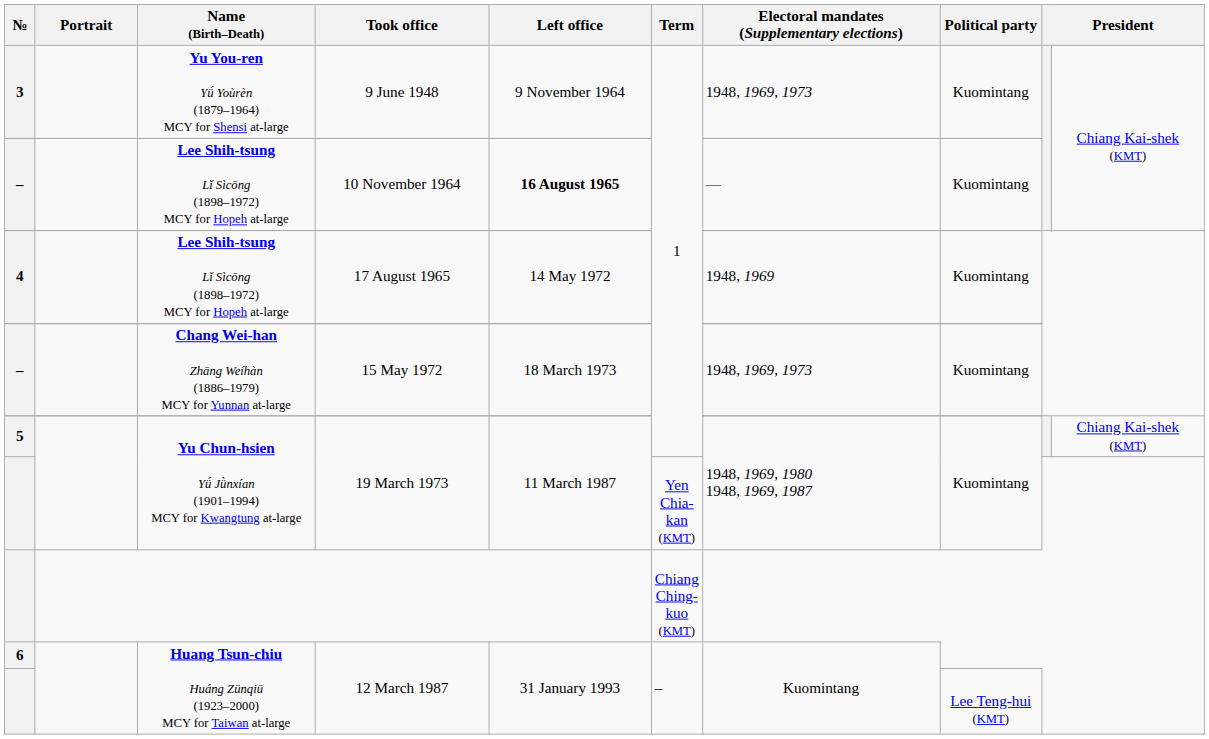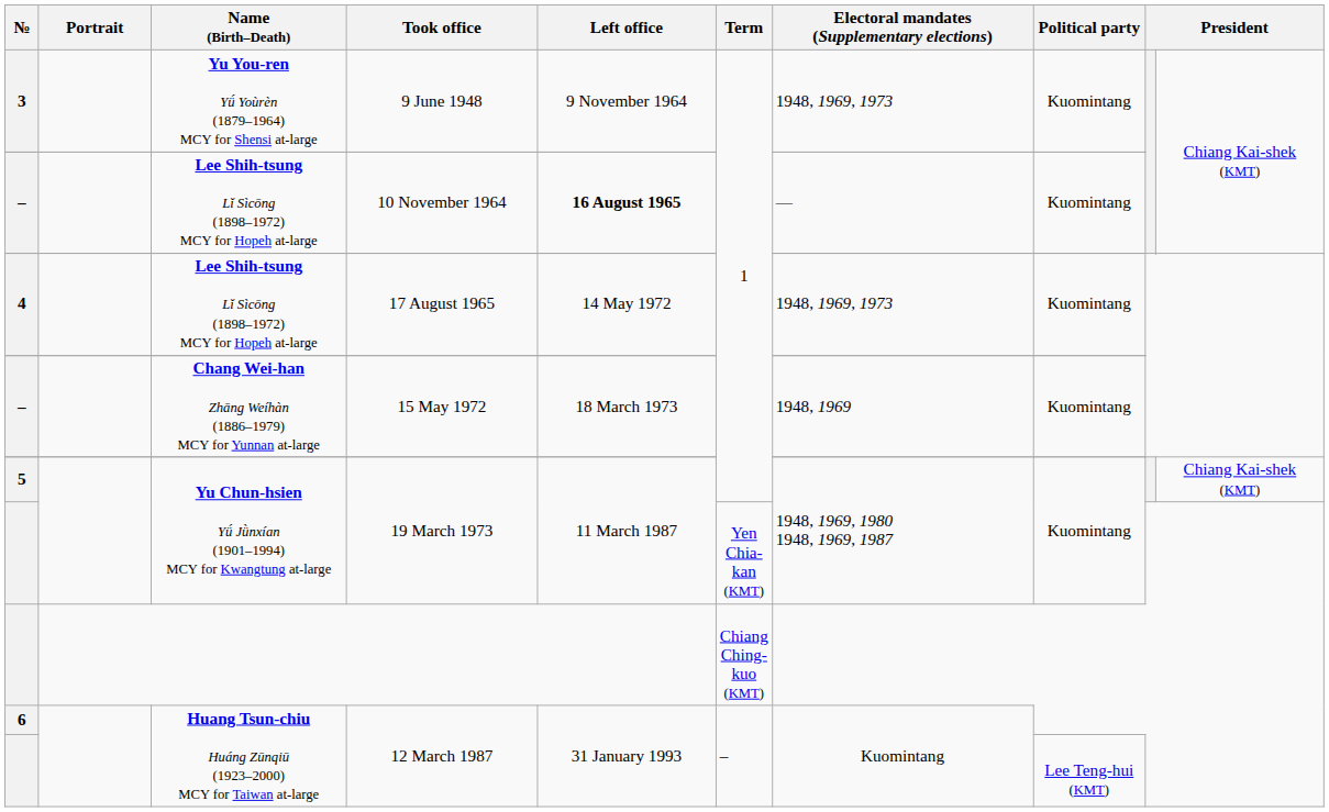4 | Electoral mandates (Supplementary elections): 1948, 1969 -> 1948, 1969, 1973
– / 15 May 1972 | Electoral mandates (Supplementary elections): 1948, 1969, 1973 -> 1948, 1969
